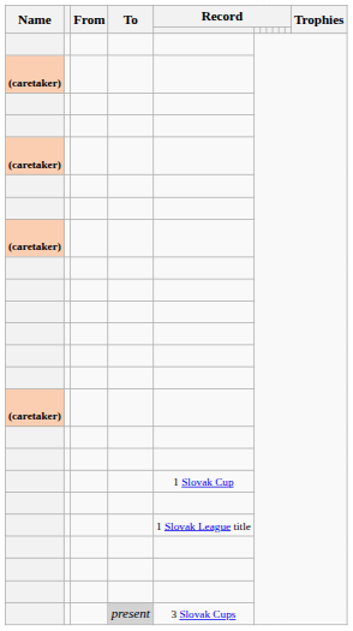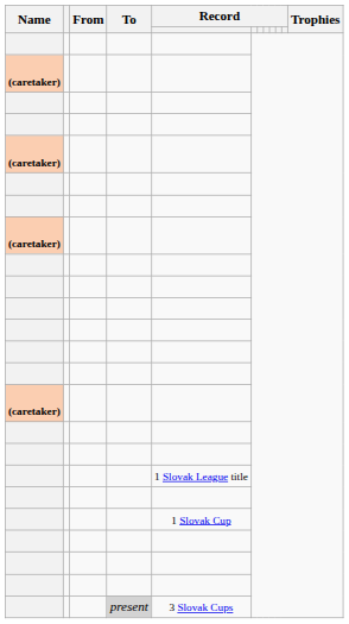row 20 | column 5: 1 Slovak Cup -> 1 Slovak League title
row 22 | column 5: 1 Slovak League title -> 1 Slovak Cup
